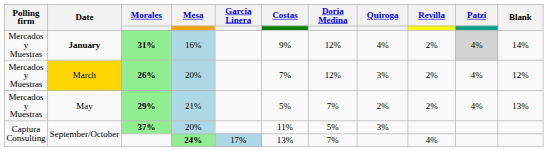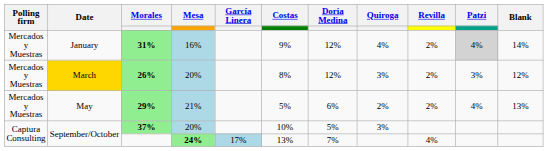31% | Date: bold -> normal
26% | Costas: 7% -> 8%
26% | Patzi: 4% -> 3%
29% | Doria Medina: 7% -> 6%
37% | Costas: 11% -> 10%
